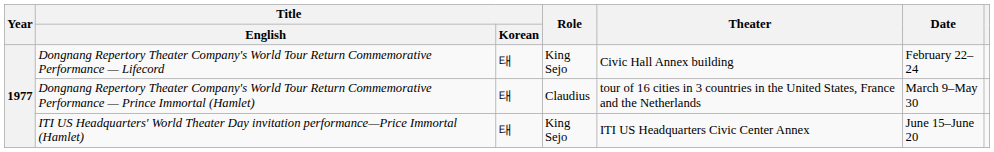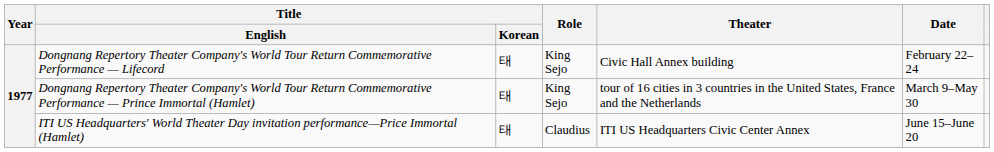row 4 | Role: Claudius -> King Sejo
row 5 | Role: King Sejo -> Claudius
